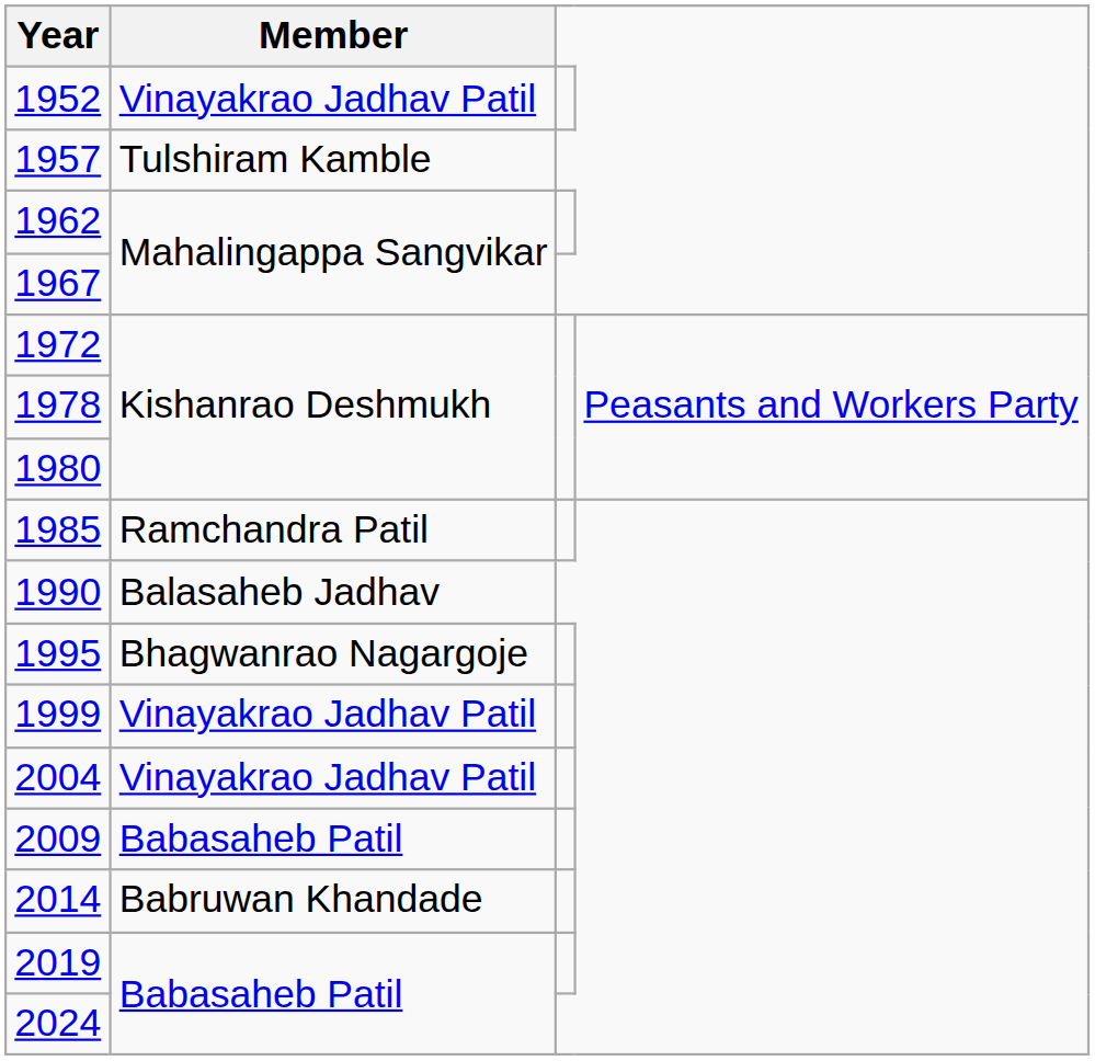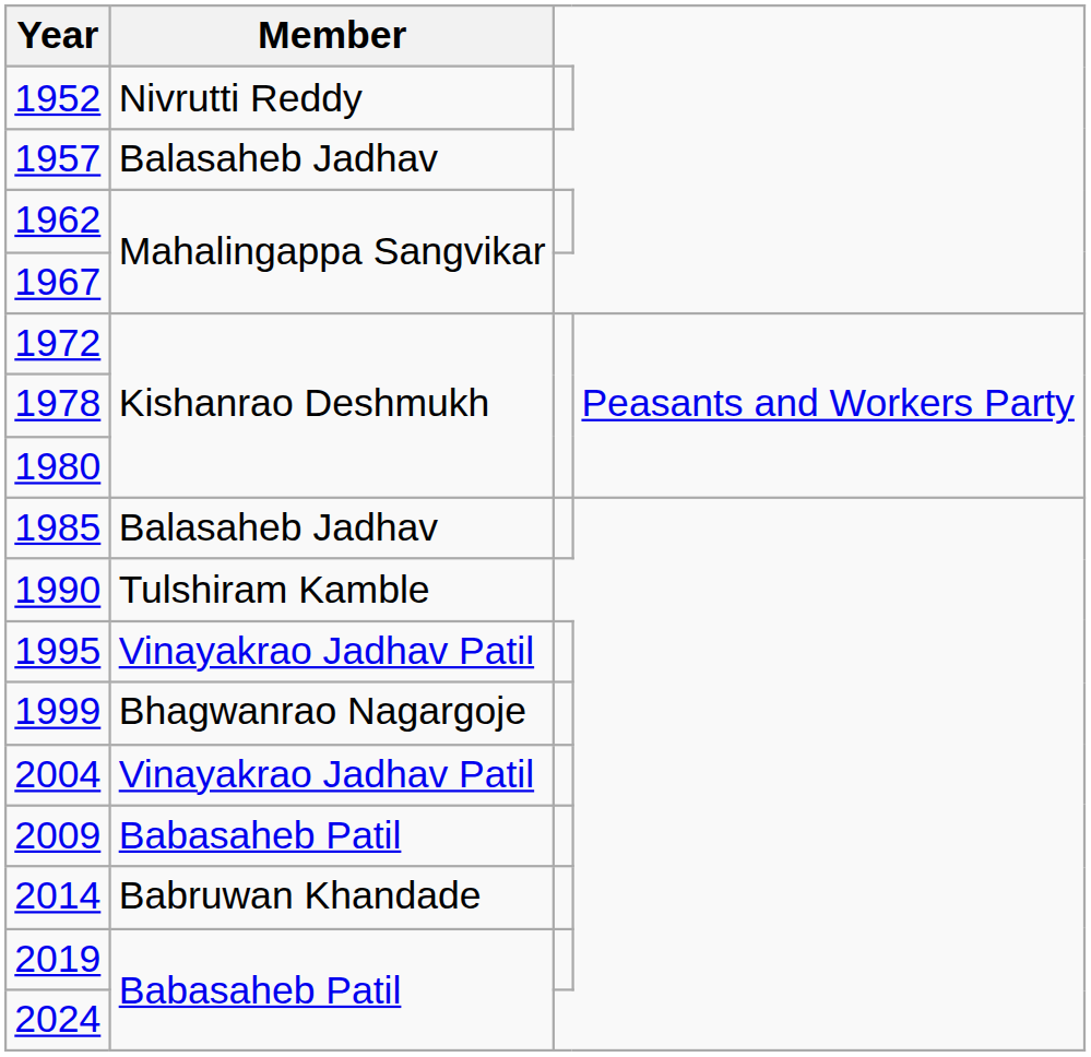1952 | Member: Vinayakrao Jadhav Patil -> Nivrutti Reddy
1957 | Member: Tulshiram Kamble -> Balasaheb Jadhav
1985 | Member: Ramchandra Patil -> Balasaheb Jadhav
1990 | Member: Balasaheb Jadhav -> Tulshiram Kamble
1995 | Member: Bhagwanrao Nagargoje -> Vinayakrao Jadhav Patil
1999 | Member: Vinayakrao Jadhav Patil -> Bhagwanrao Nagargoje
